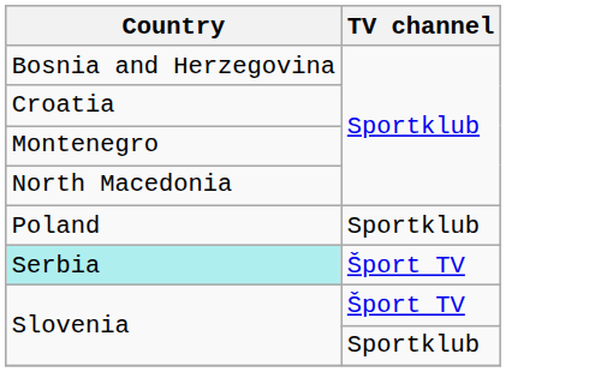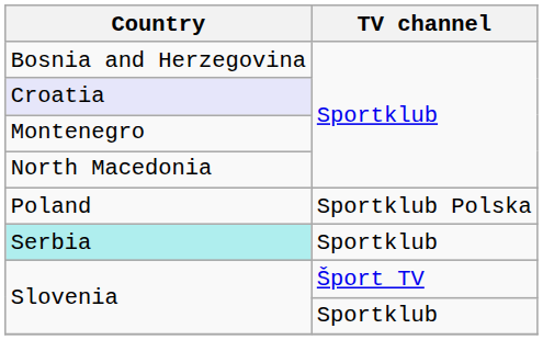row 3 | Country: no background -> lavender background
row 6 | TV channel: Sportklub -> Sportklub Polska
row 7 | TV channel: Šport TV -> Sportklub
